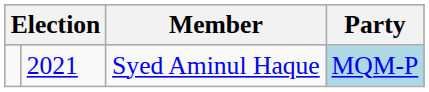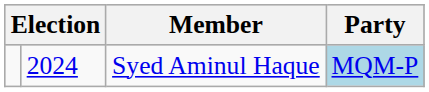Syed Aminul Haque | column 2: 2021 -> 2024
